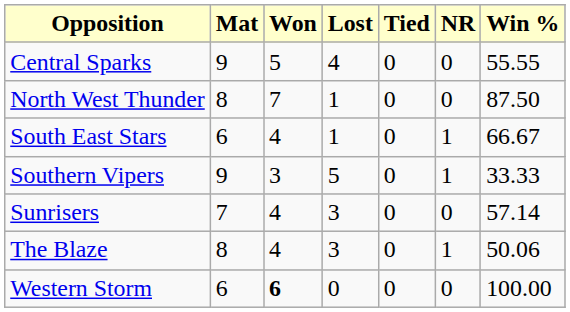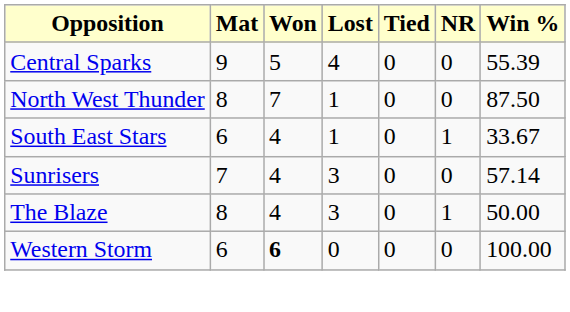Central Sparks | Win %: 55.55 -> 55.39
South East Stars | Win %: 66.67 -> 33.67
- row: Southern Vipers | 9 | 3 | 5 | 0 | 1 | 33.33
The Blaze | Win %: 50.06 -> 50.00
